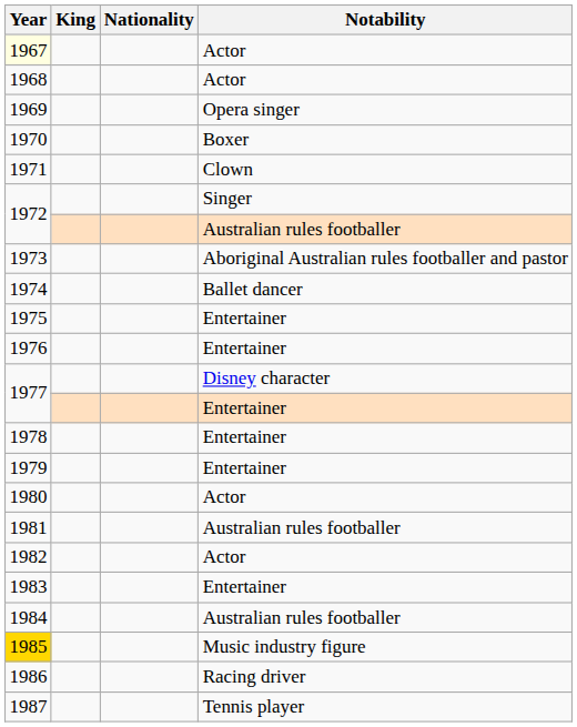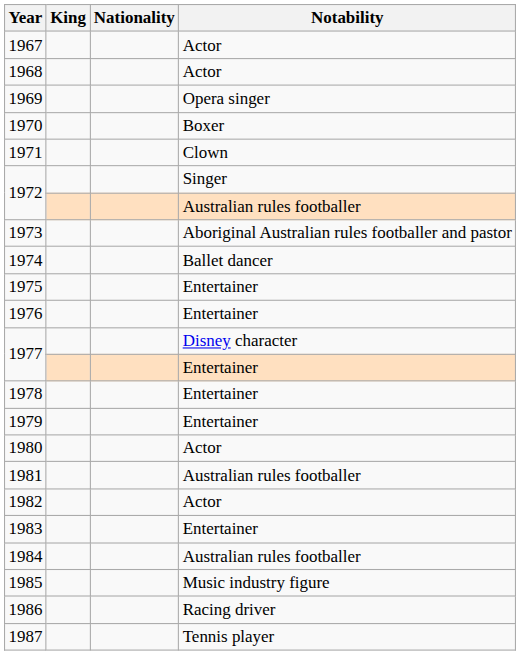1967 | Year: lightyellow background -> no background
1985 | Year: gold background -> no background
